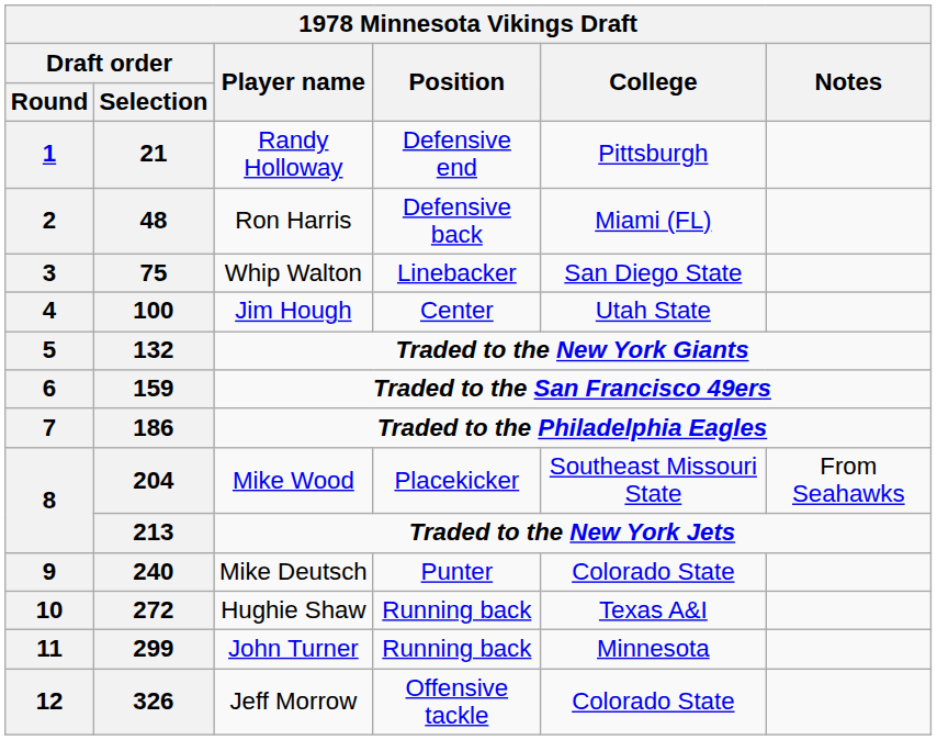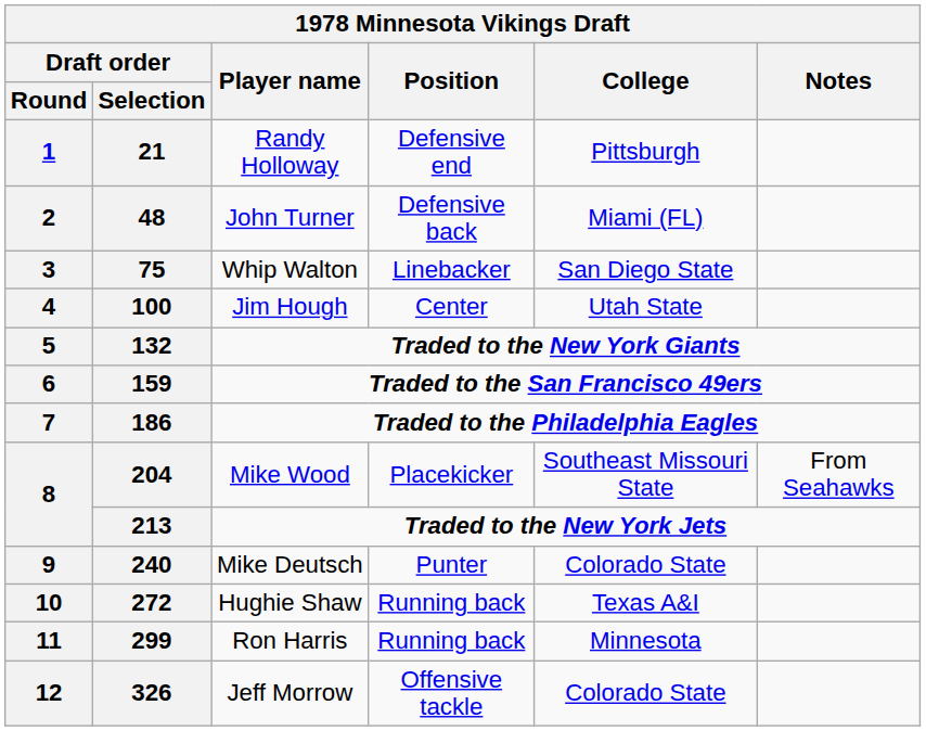48 | Player name: Ron Harris -> John Turner
299 | Player name: John Turner -> Ron Harris
